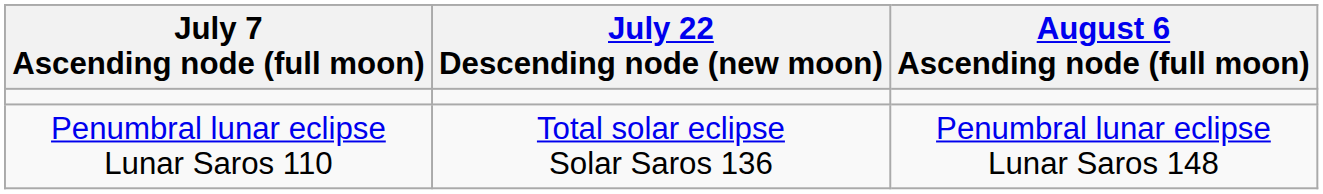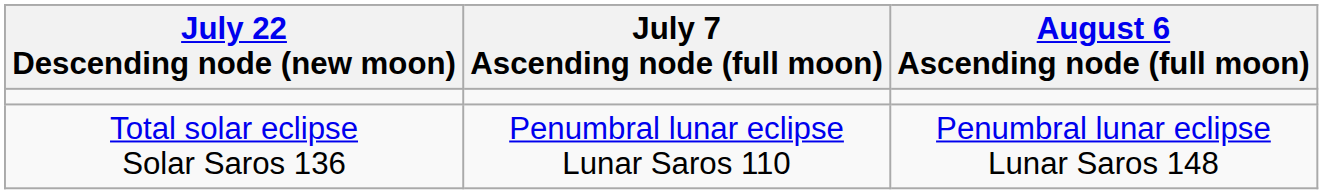columns swapped: July 7 Ascending node (full moon) <-> July 22 Descending node (new moon)
